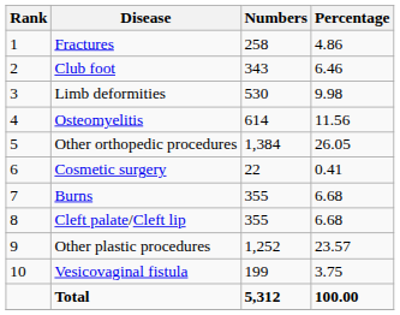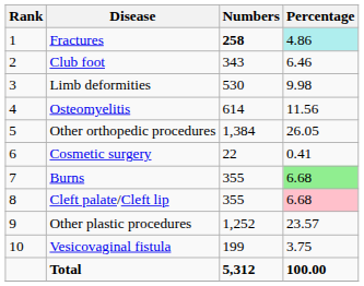Fractures | Numbers: normal -> bold
Fractures | Percentage: no background -> paleturquoise background
Burns | Percentage: no background -> lightgreen background
Cleft palate/Cleft lip | Percentage: no background -> pink background
